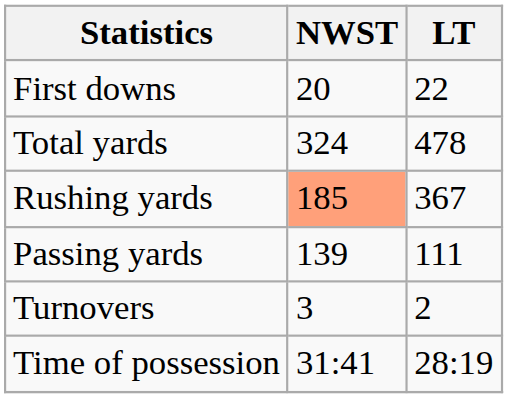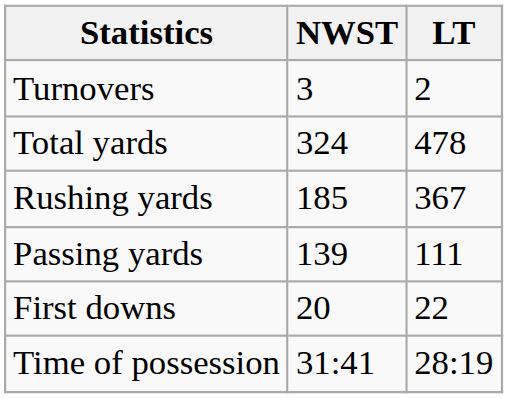rows swapped: First downs <-> Turnovers
Rushing yards | NWST: lightsalmon background -> no background
